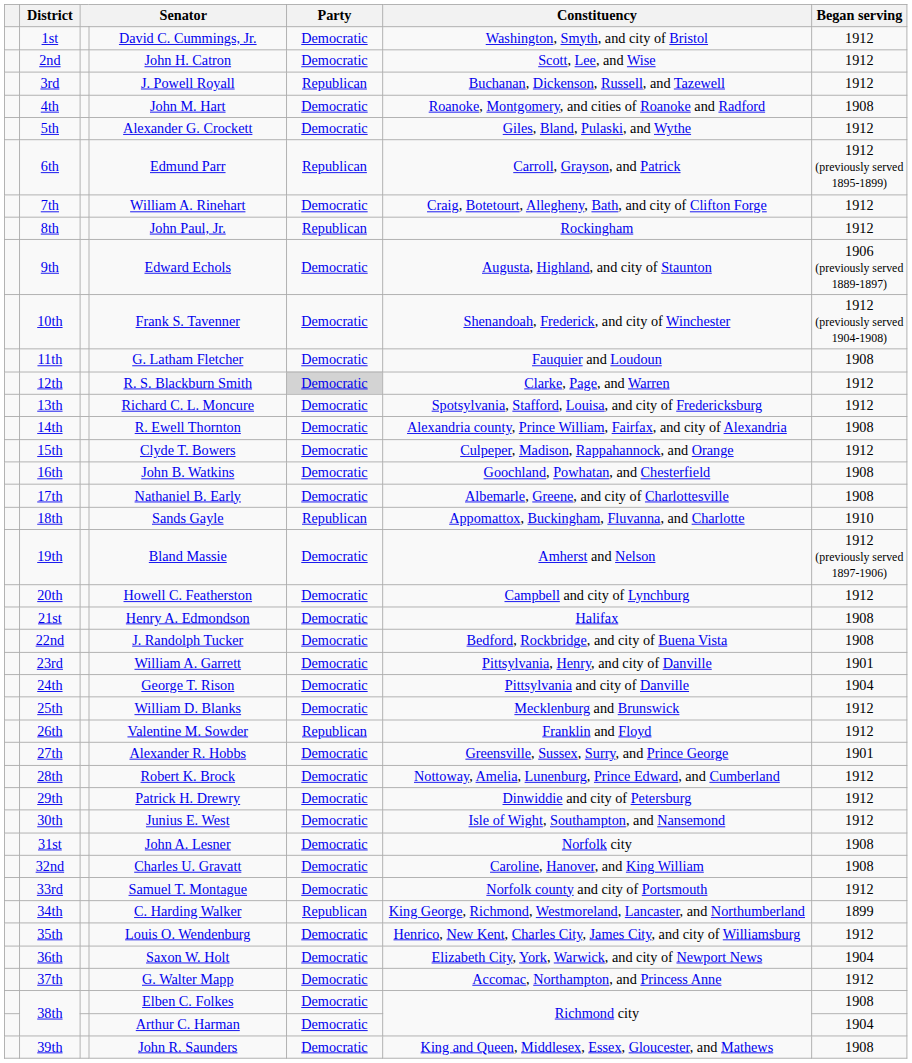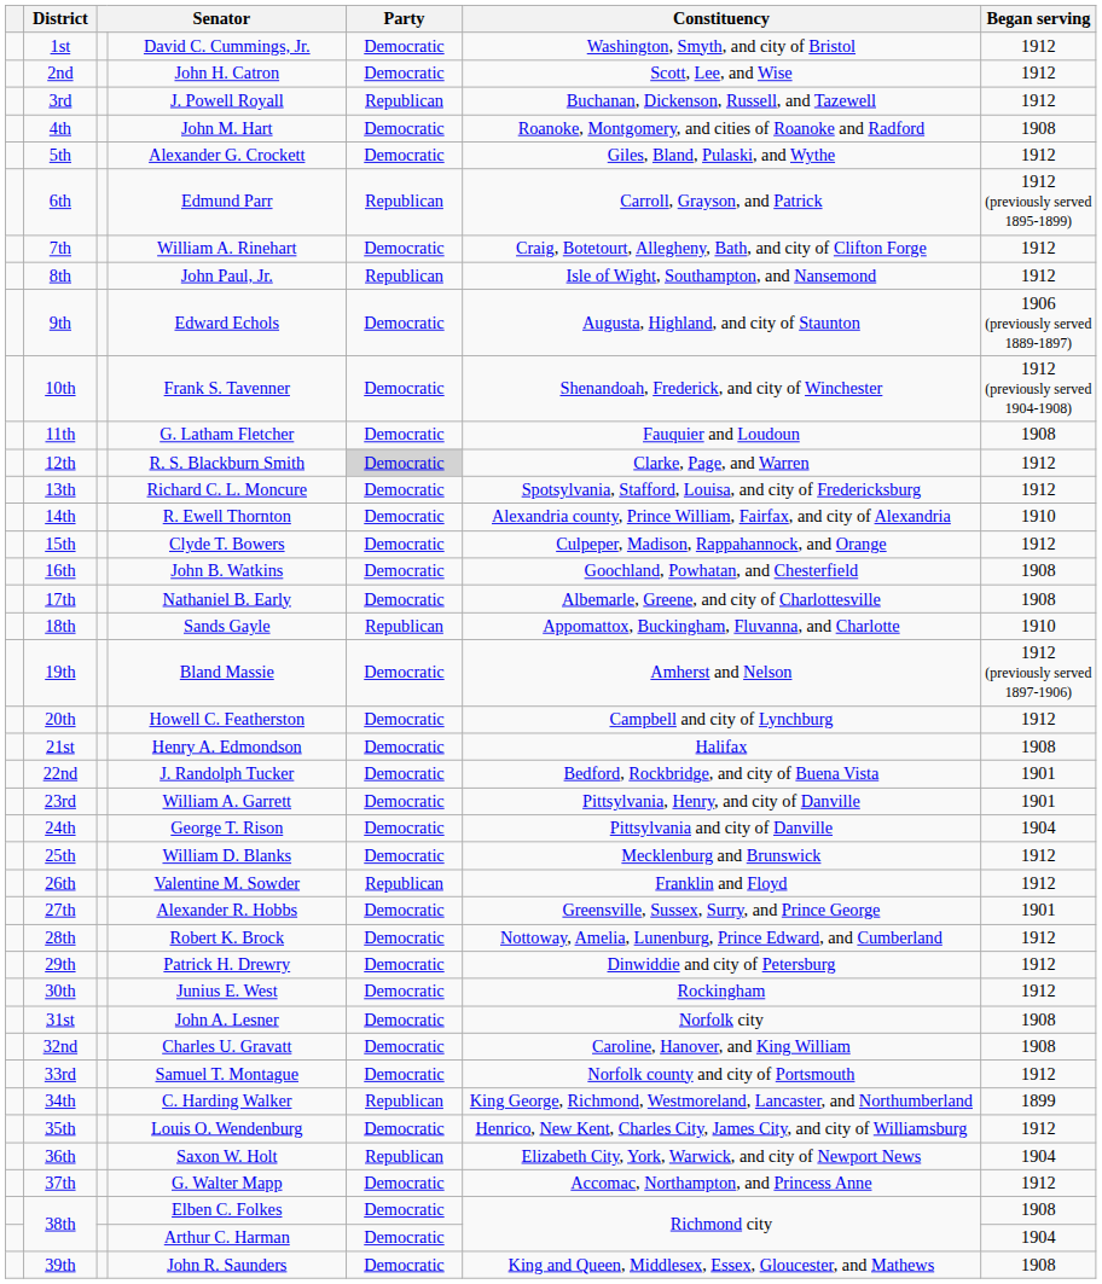John Paul, Jr. | Constituency: Rockingham -> Isle of Wight, Southampton, and Nansemond
R. Ewell Thornton | Began serving: 1908 -> 1910
J. Randolph Tucker | Began serving: 1908 -> 1901
Junius E. West | Constituency: Isle of Wight, Southampton, and Nansemond -> Rockingham
Saxon W. Holt | Party: Democratic -> Republican
